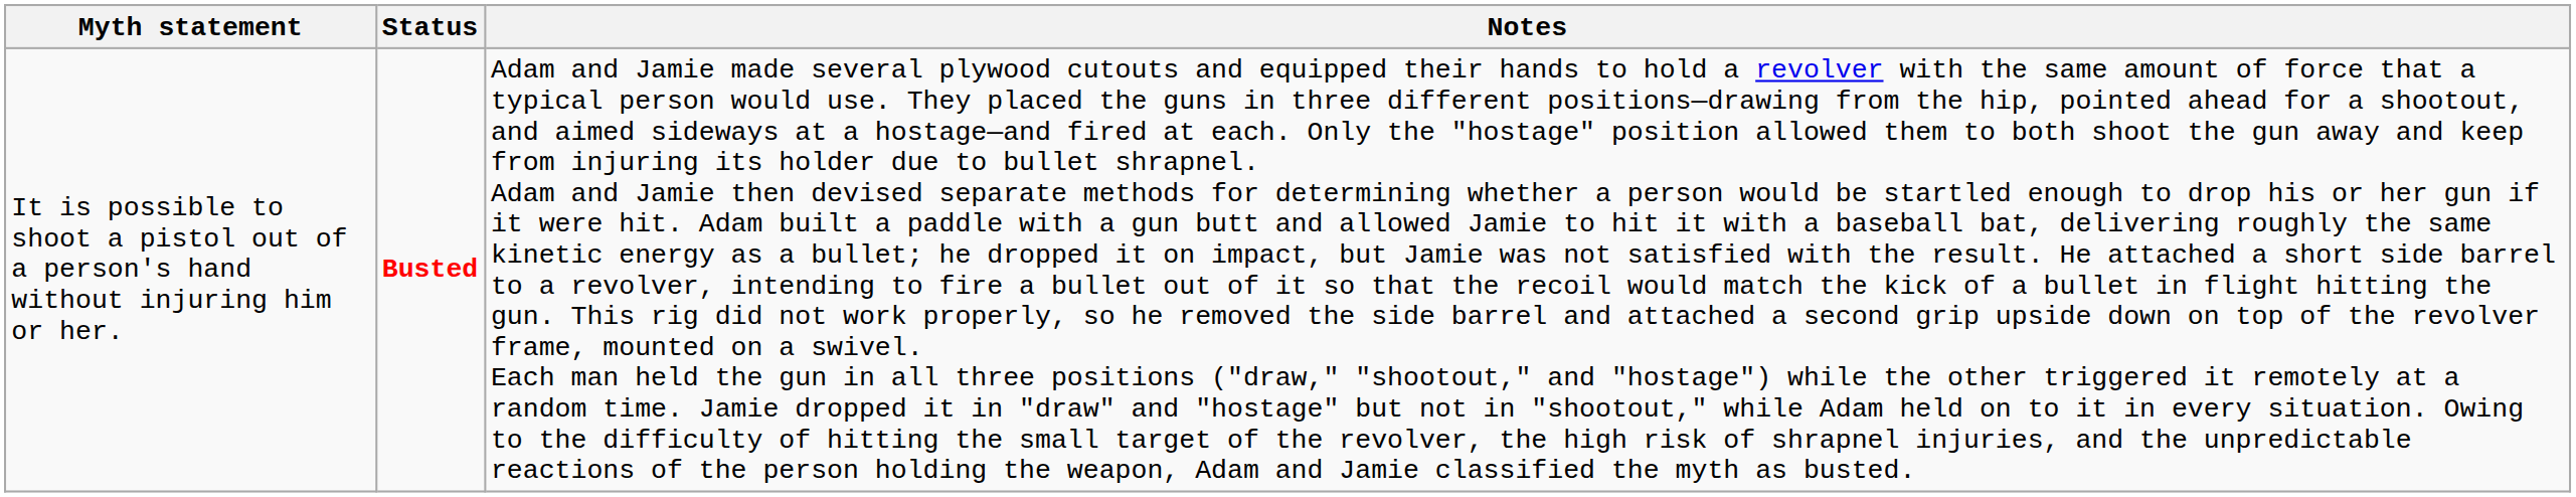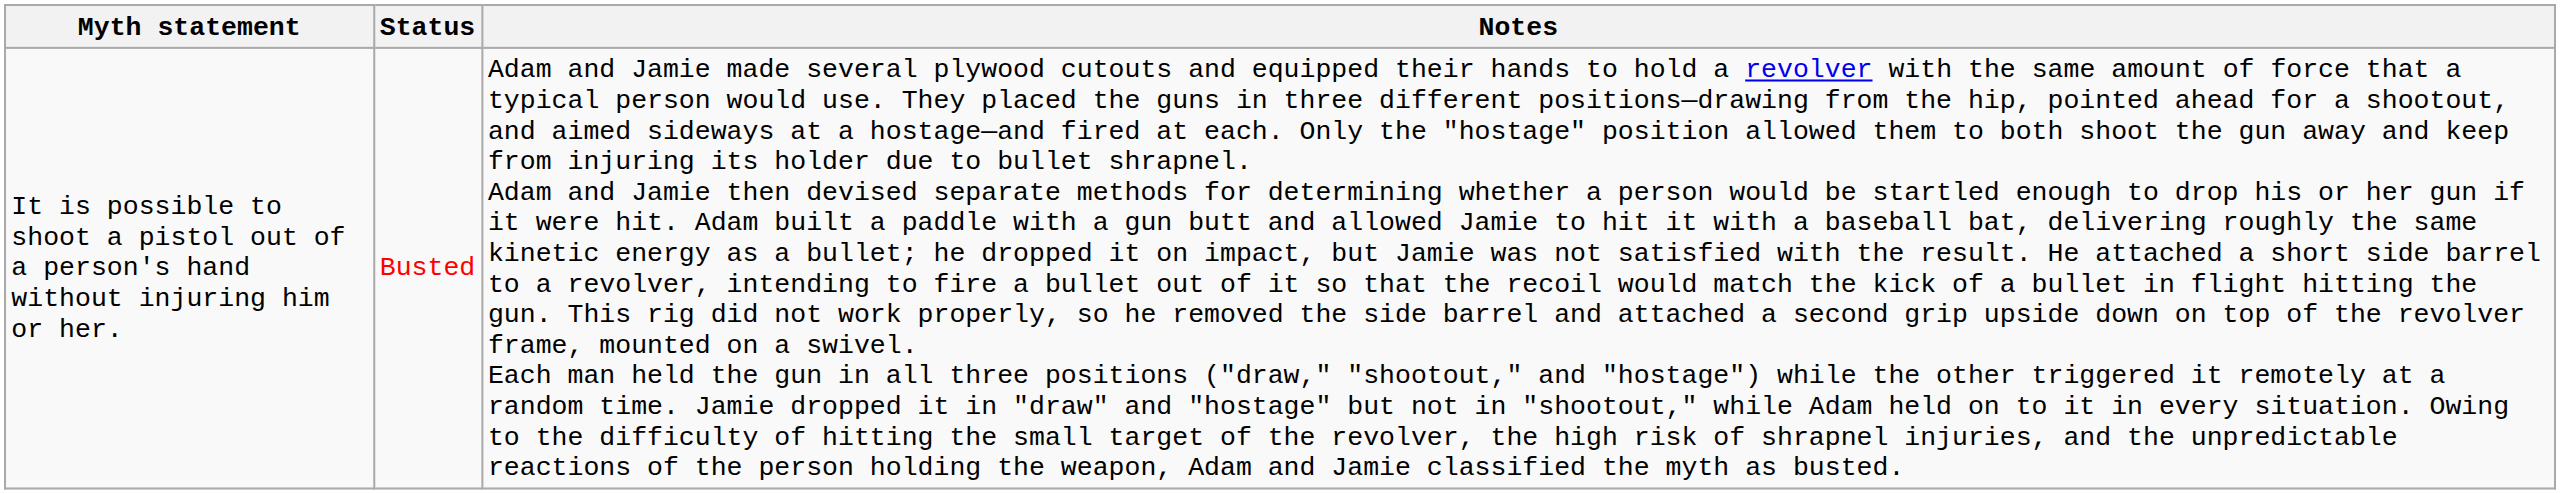row 2 | Status: bold -> normal
